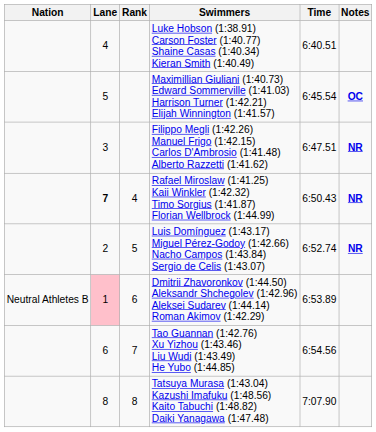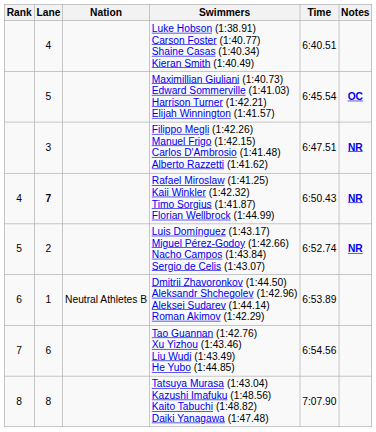columns swapped: Rank <-> Nation
row 7 | Lane: pink background -> no background
